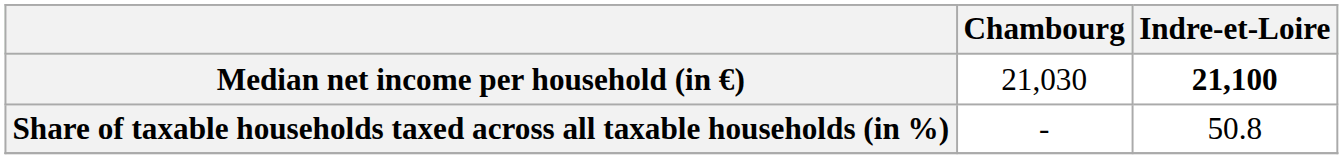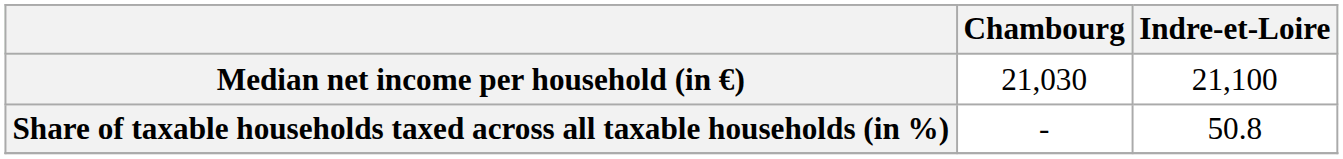Median net income per household (in €) | Indre-et-Loire: bold -> normal
